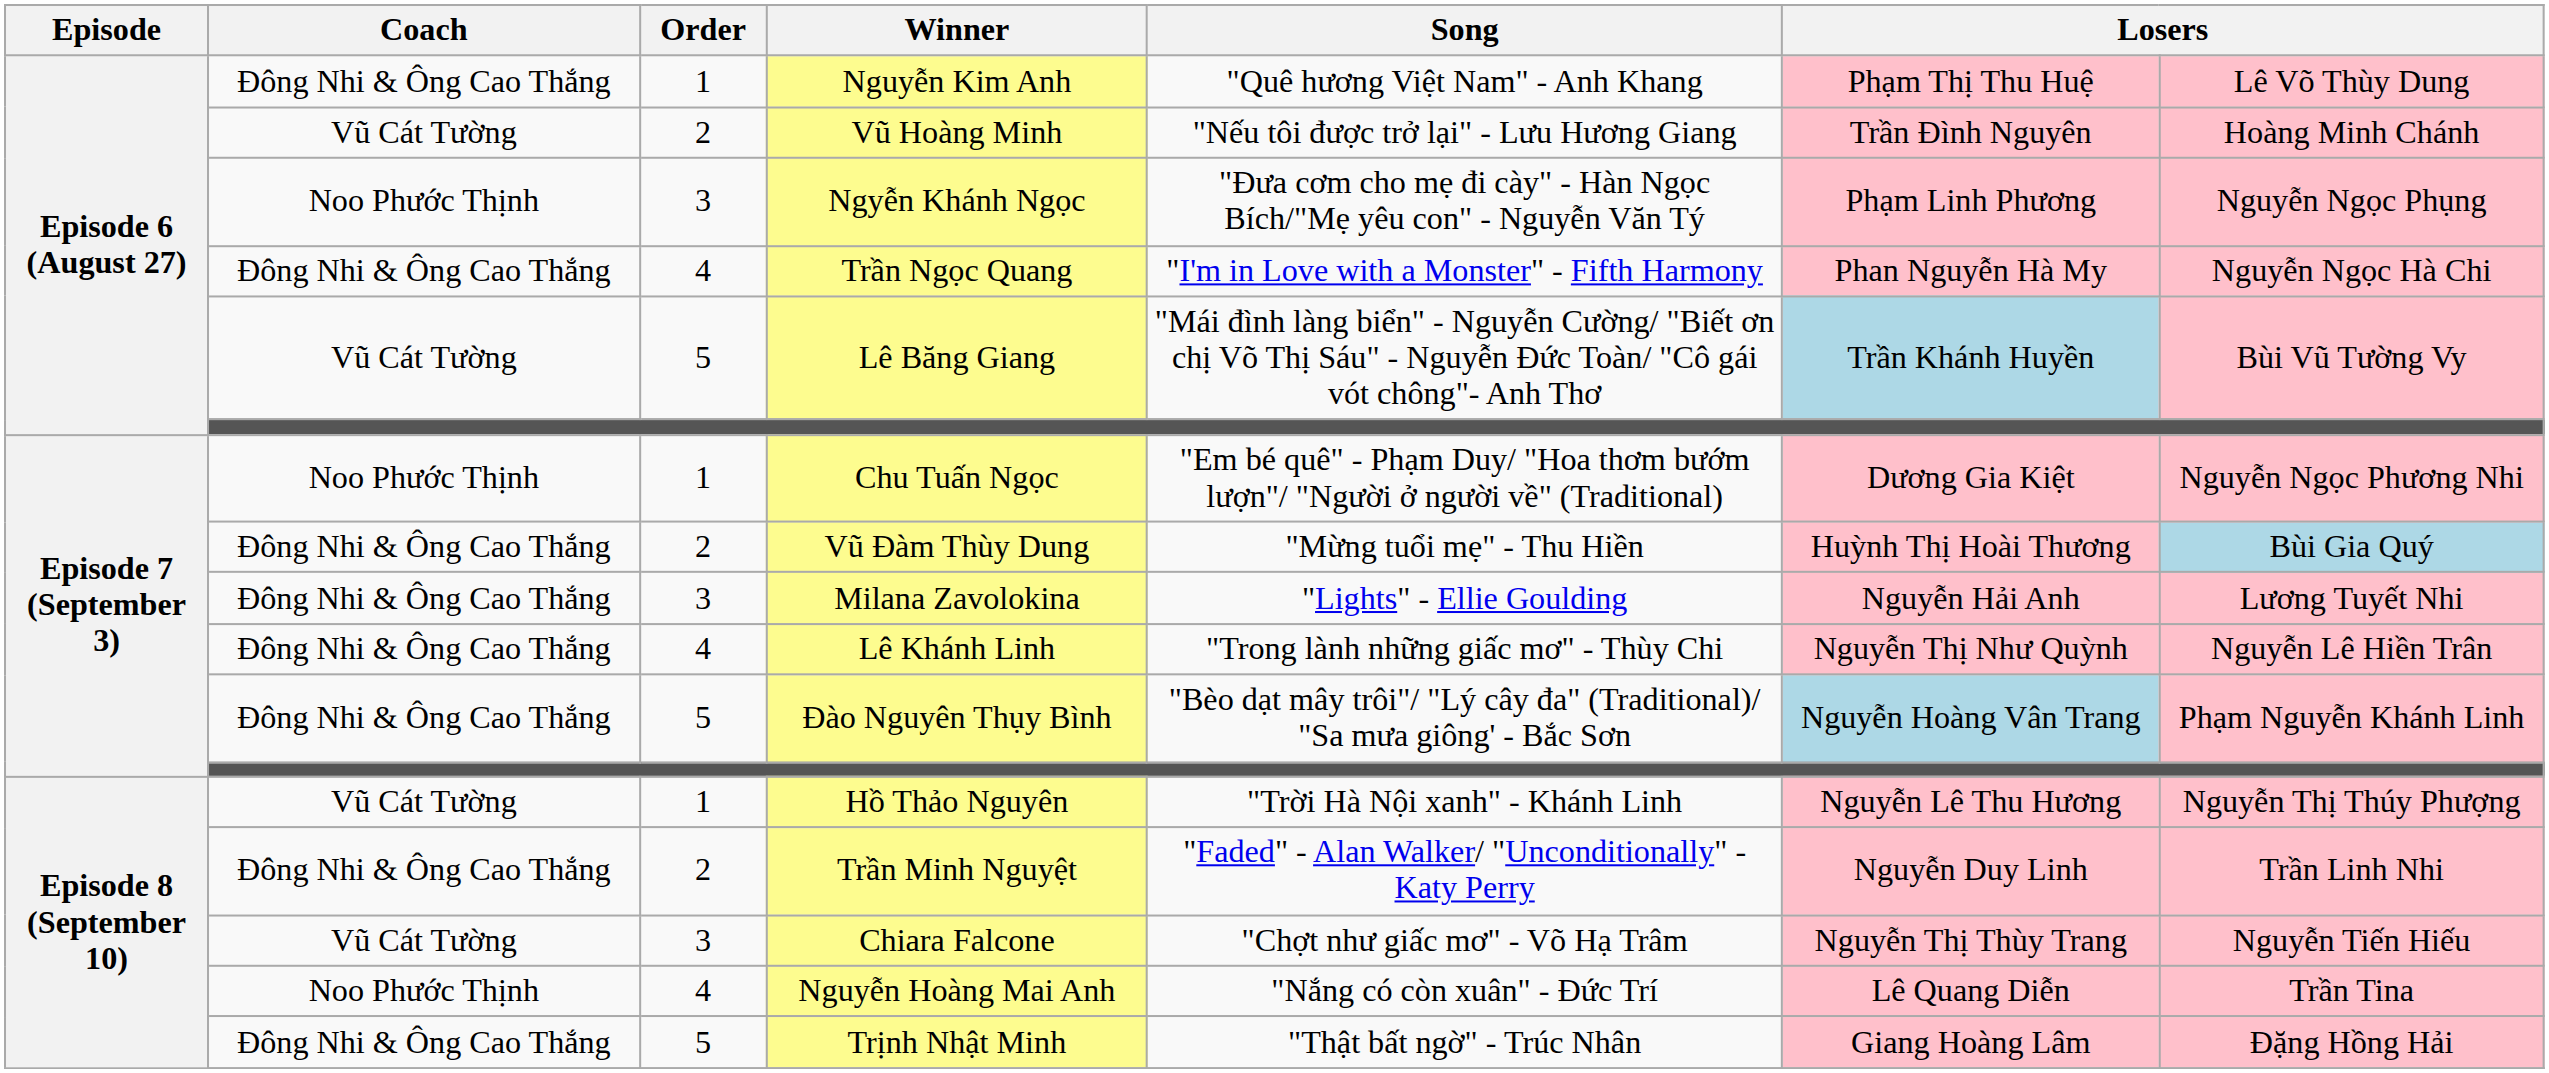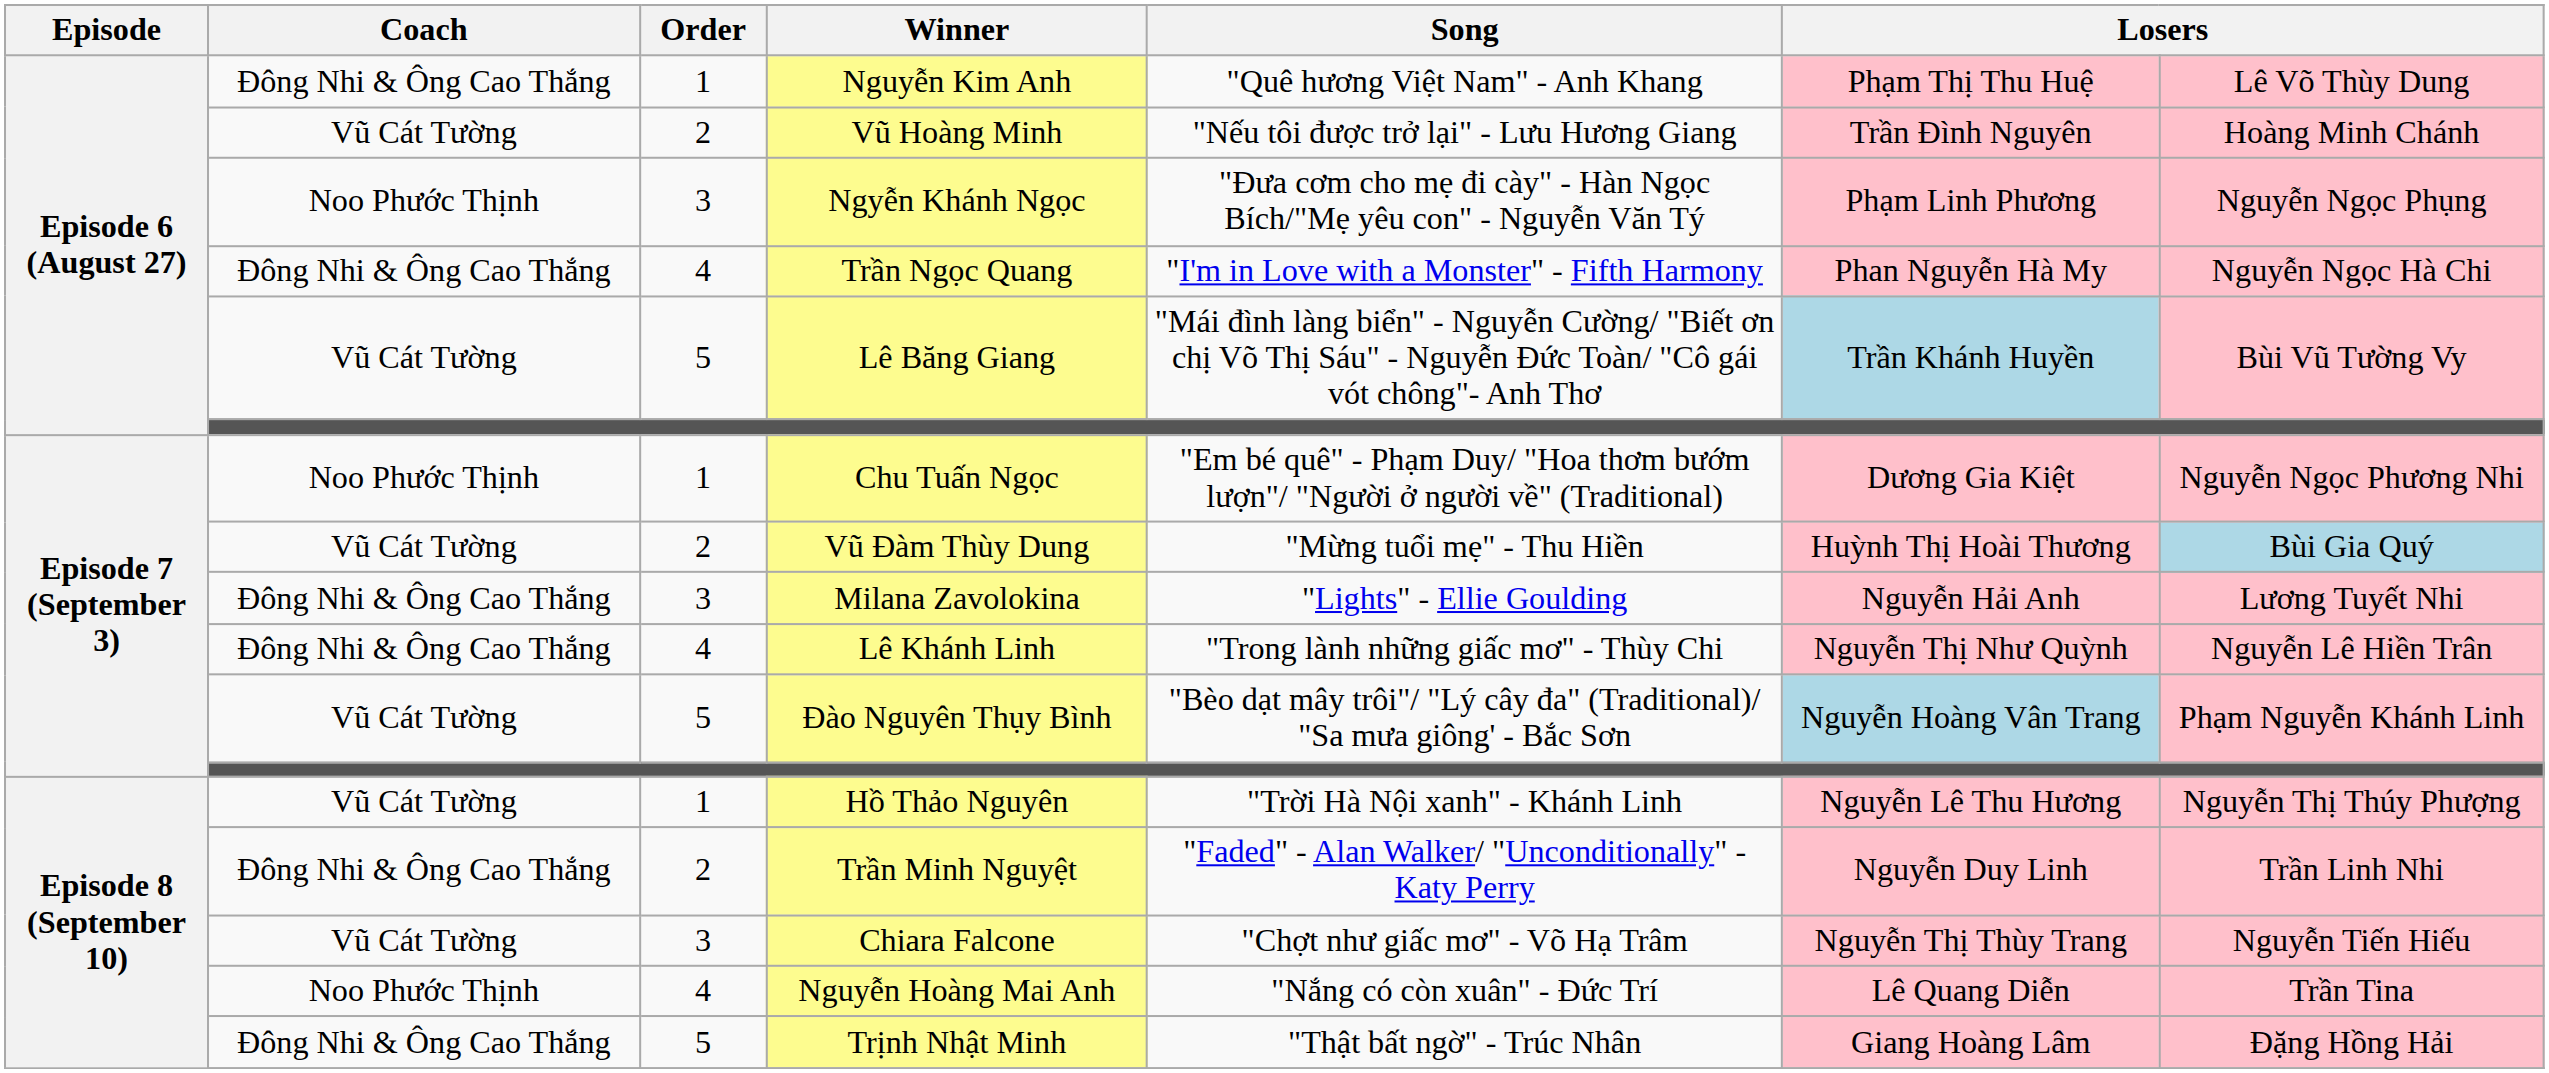Vũ Đàm Thùy Dung | Coach: Đông Nhi & Ông Cao Thắng -> Vũ Cát Tường
Đào Nguyên Thụy Bình | Coach: Đông Nhi & Ông Cao Thắng -> Vũ Cát Tường
